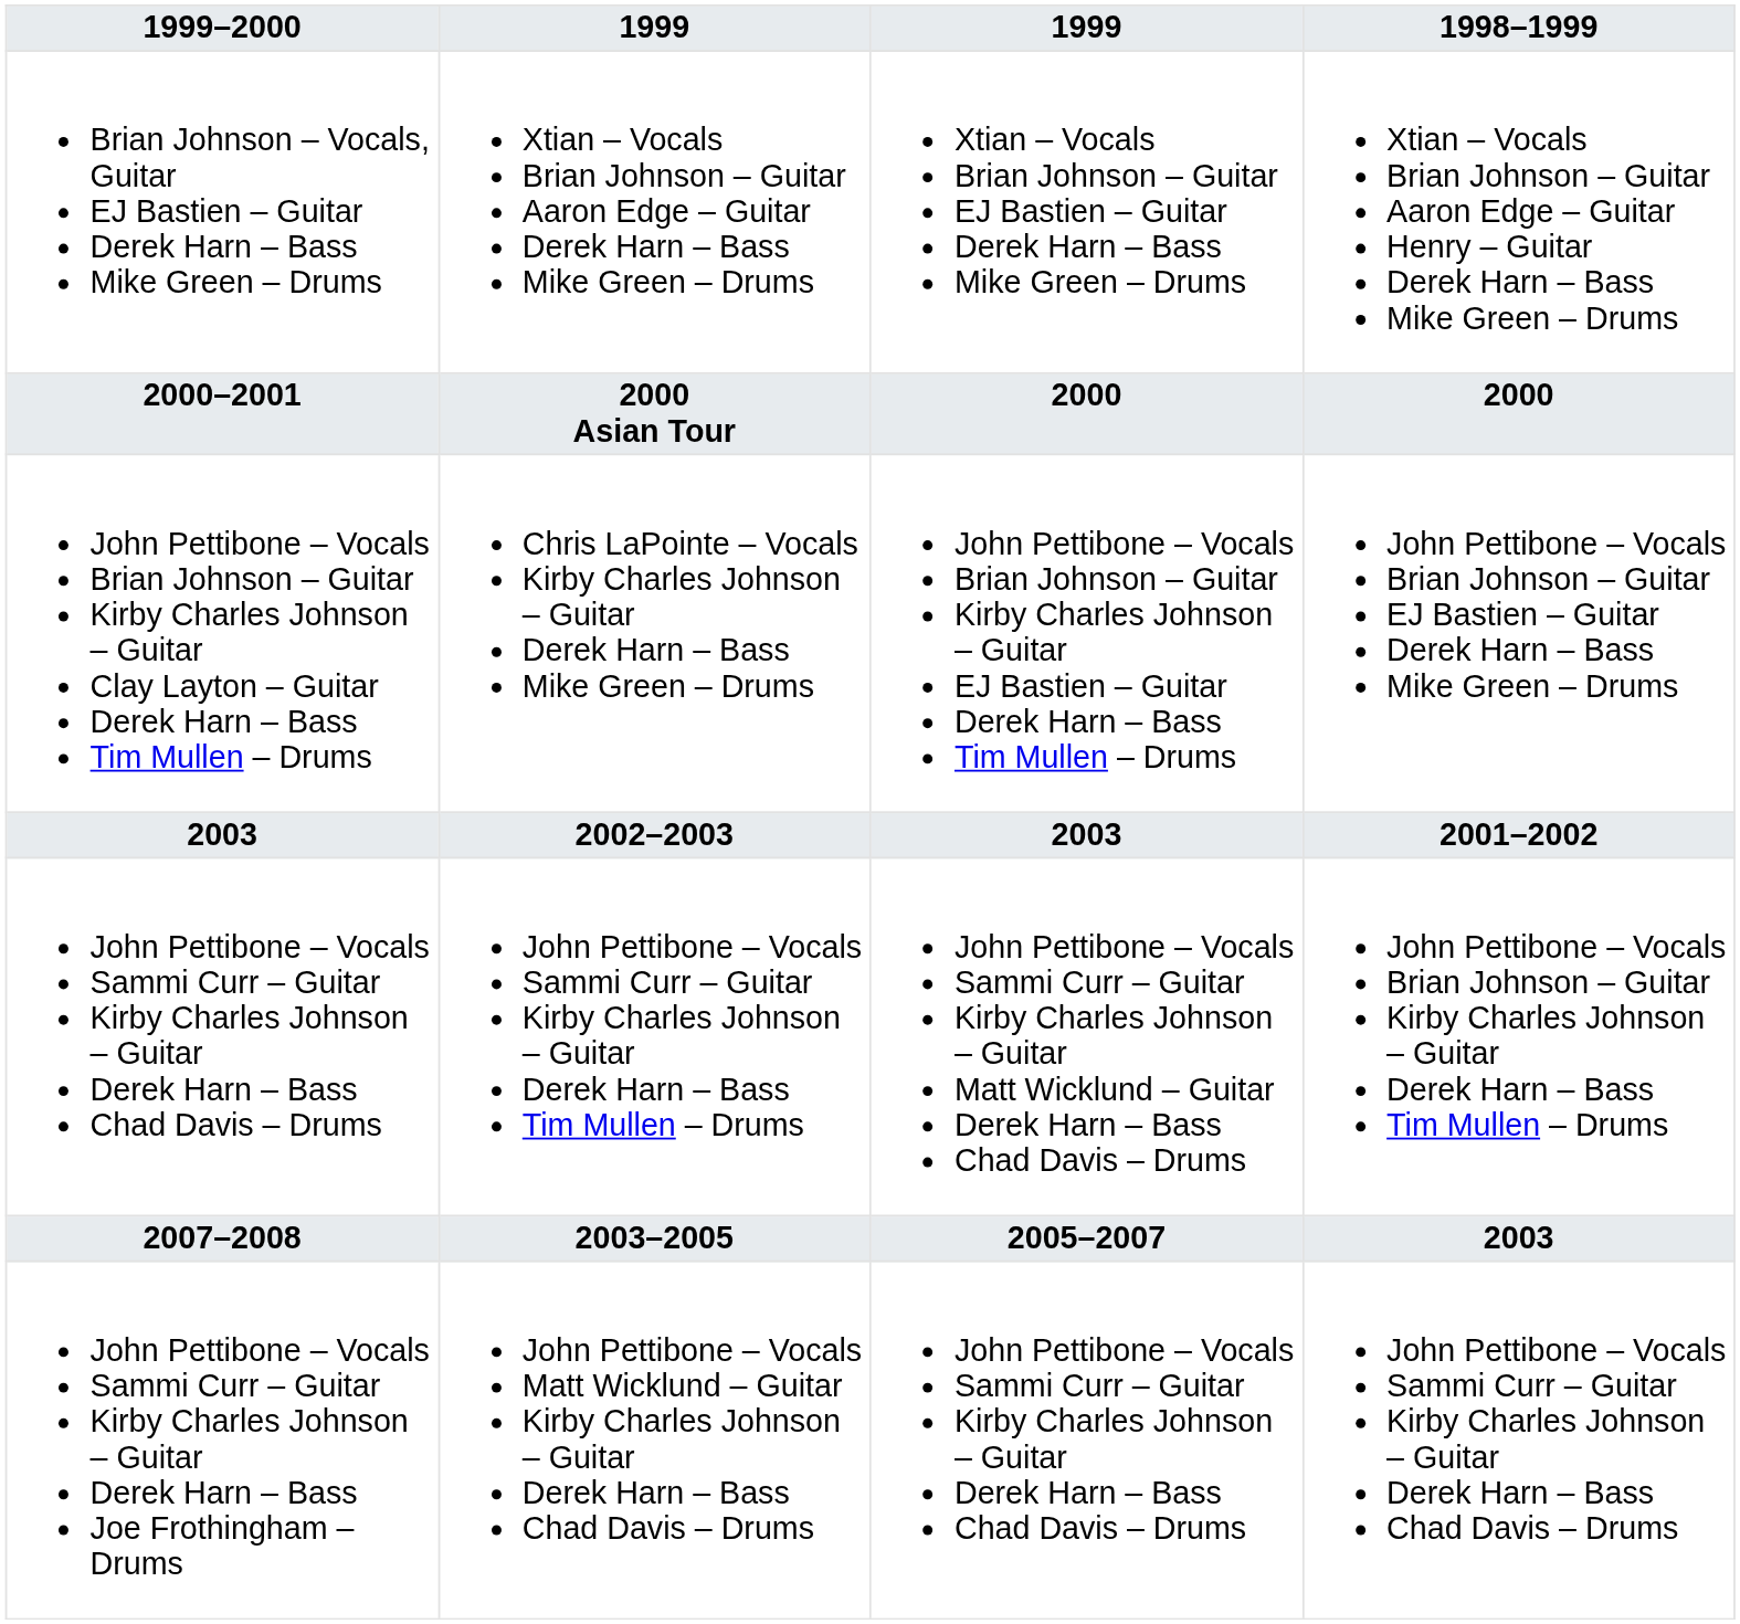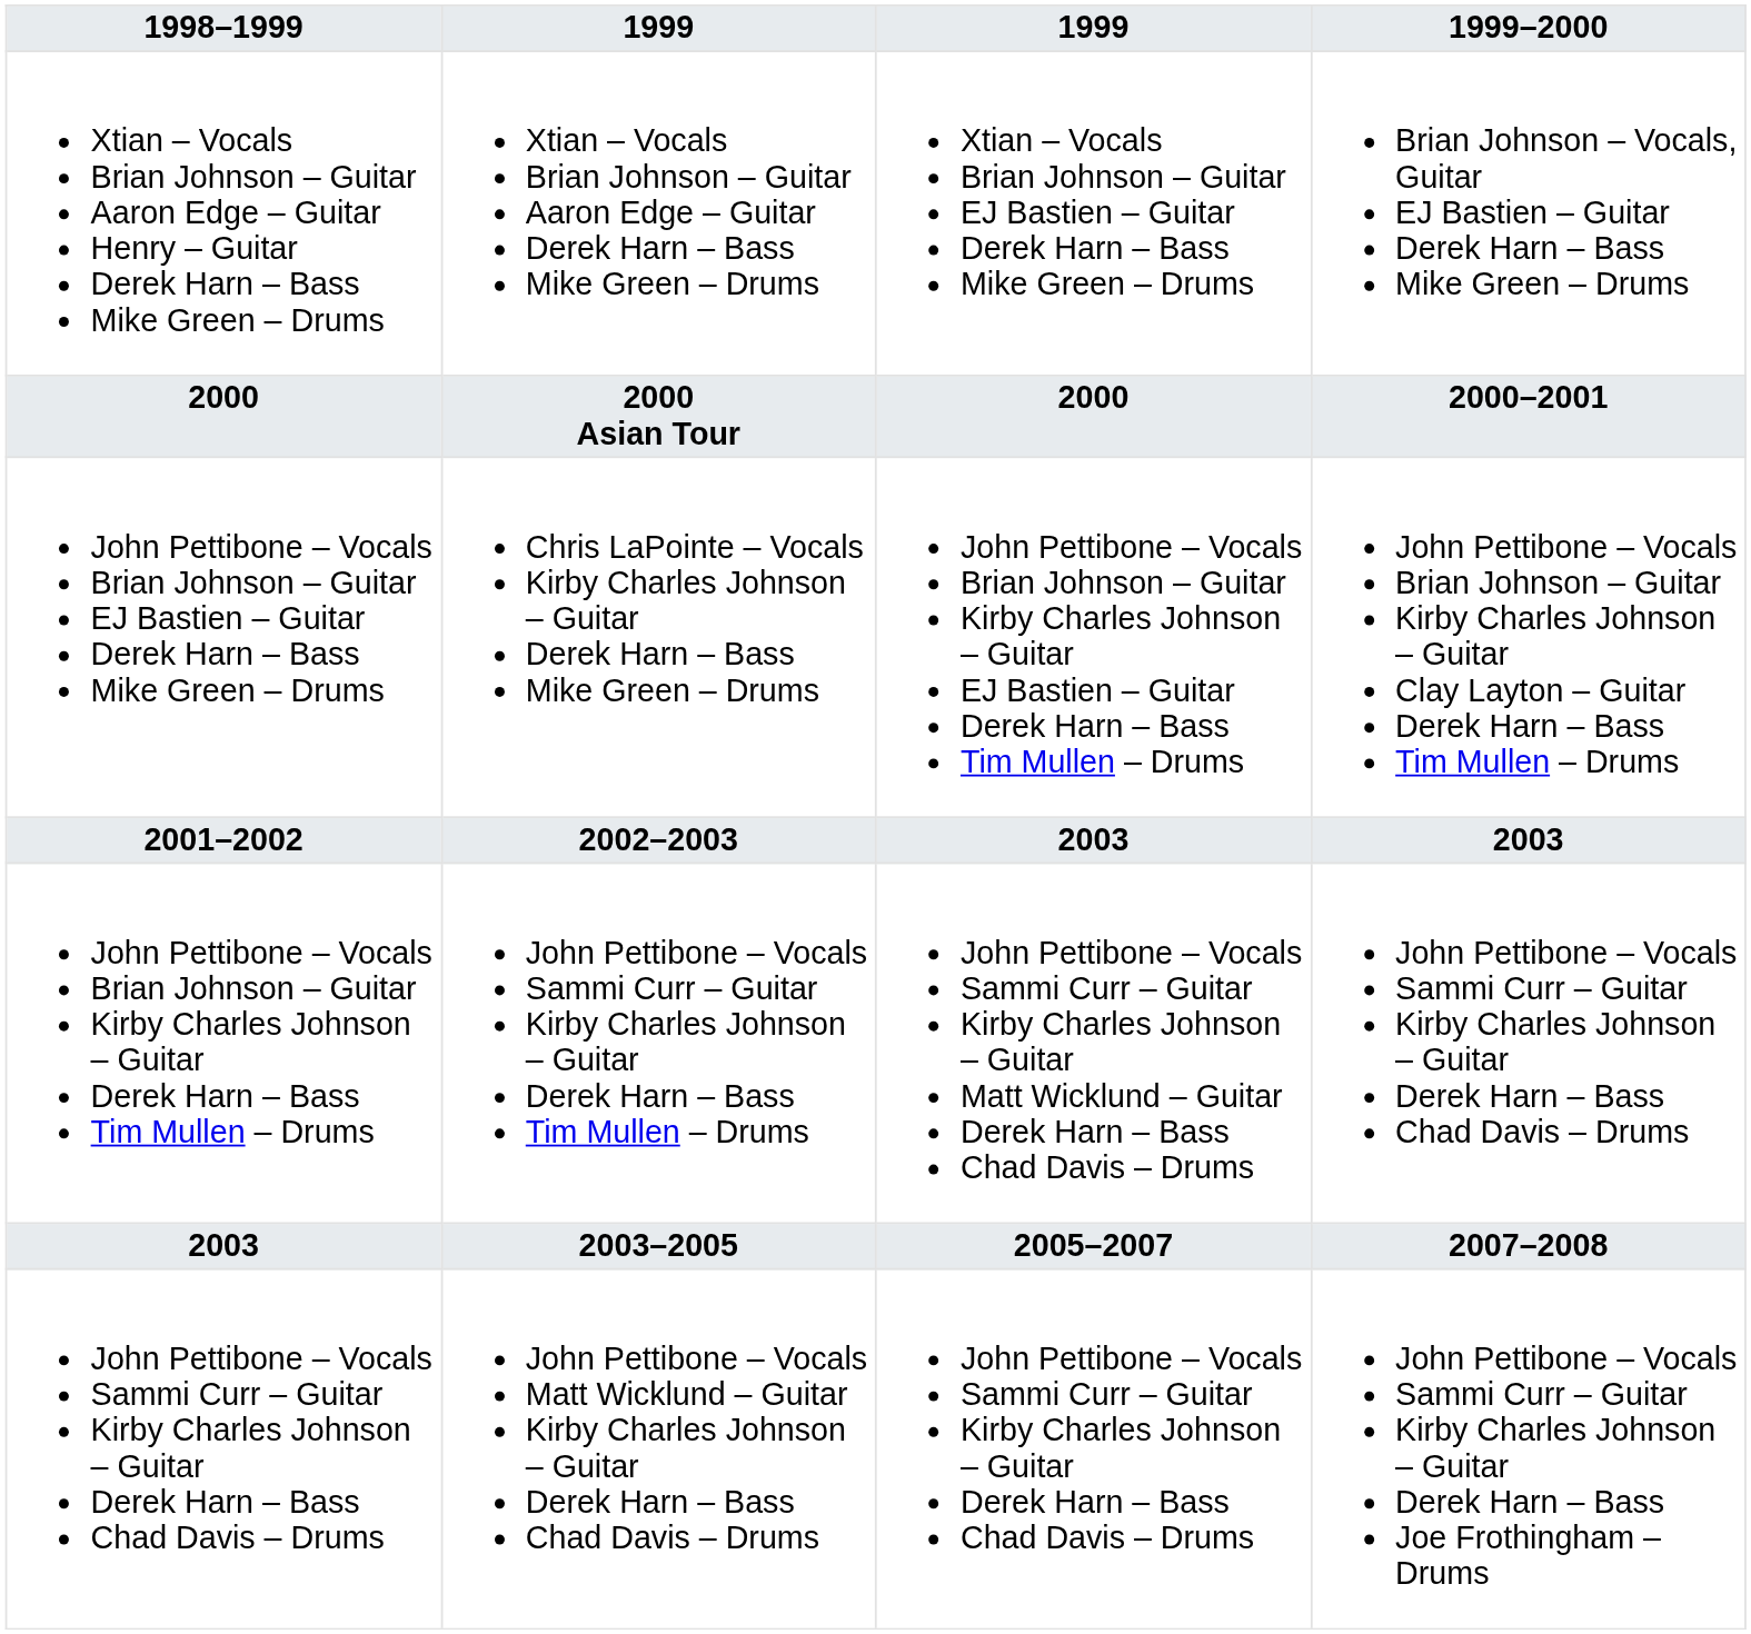columns swapped: 1998–1999 <-> 1999–2000
